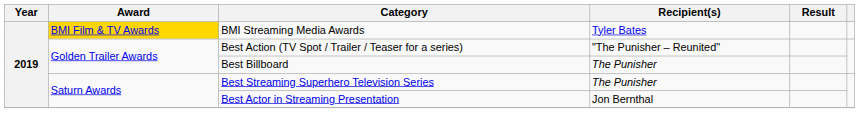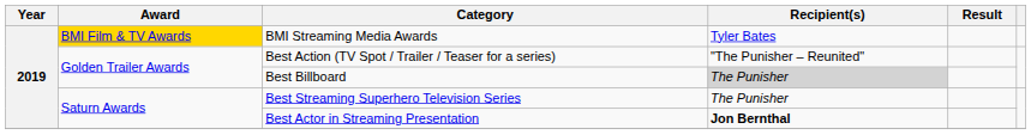Best Billboard | Recipient(s): no background -> lightgrey background
Best Actor in Streaming Presentation | Recipient(s): normal -> bold
